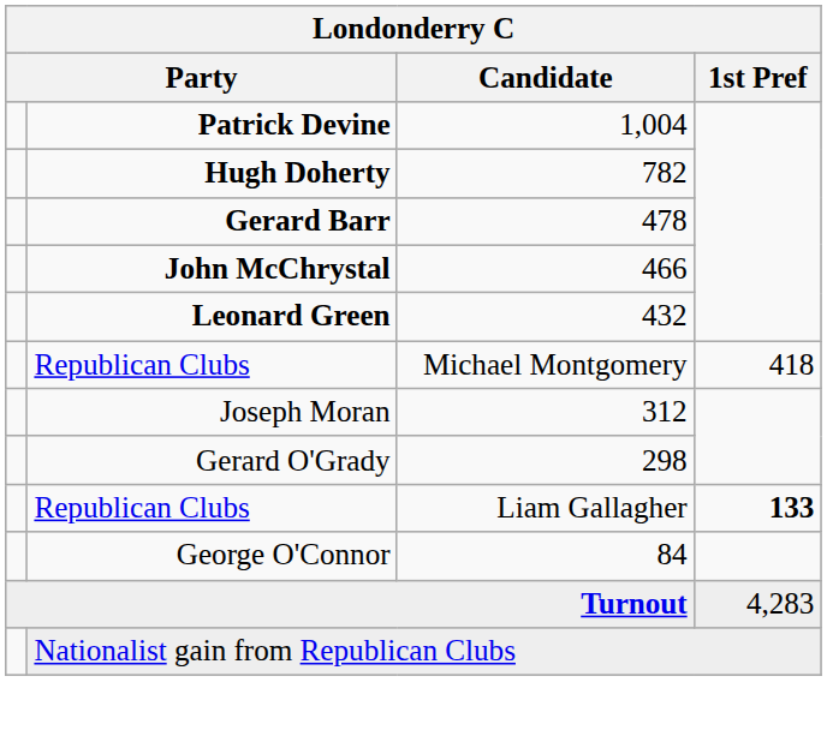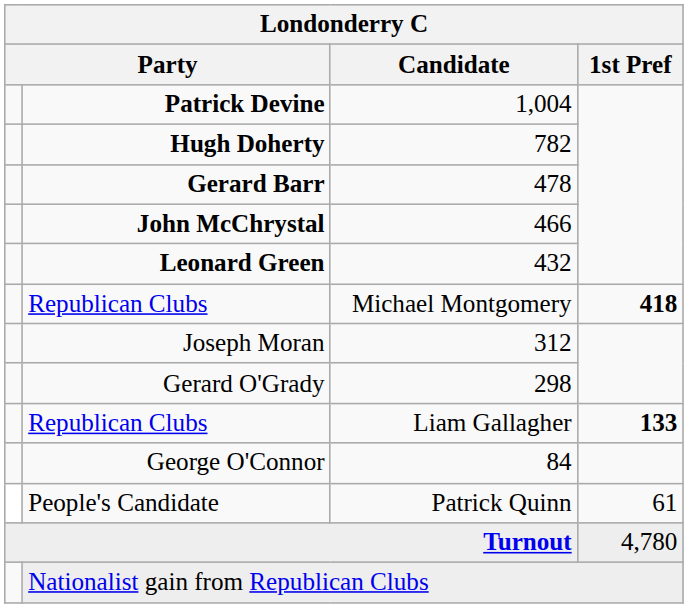Republican Clubs / Michael Montgomery | 1st Pref: normal -> bold
+ row: People's Candidate | Patrick Quinn | 61
Turnout | 1st Pref: 4,283 -> 4,780
